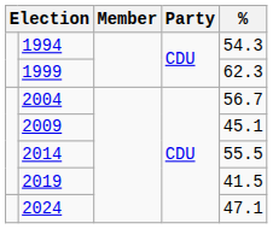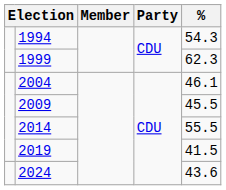2004 | %: 56.7 -> 46.1
2009 | %: 45.1 -> 45.5
2024 | %: 47.1 -> 43.6
